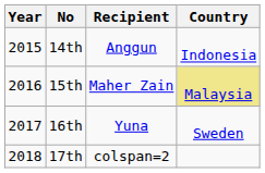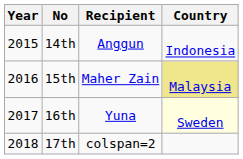16th | Country: no background -> lightyellow background
